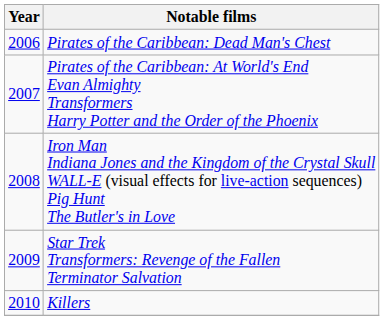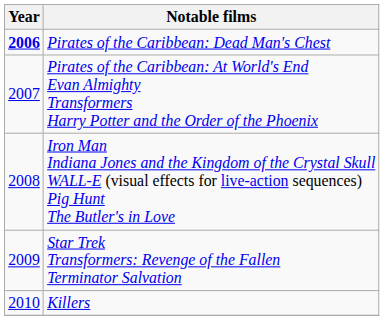Pirates of the Caribbean: Dead Man's Chest | Year: normal -> bold
